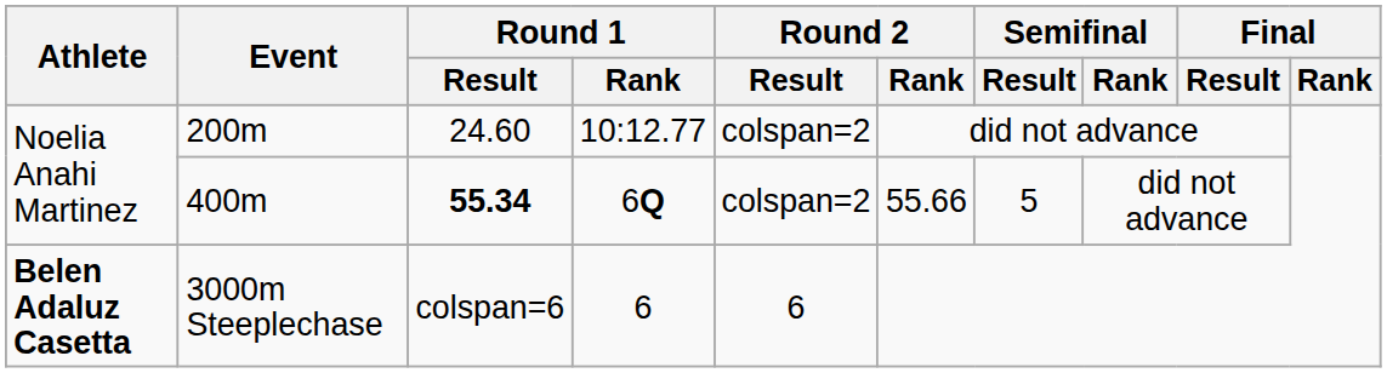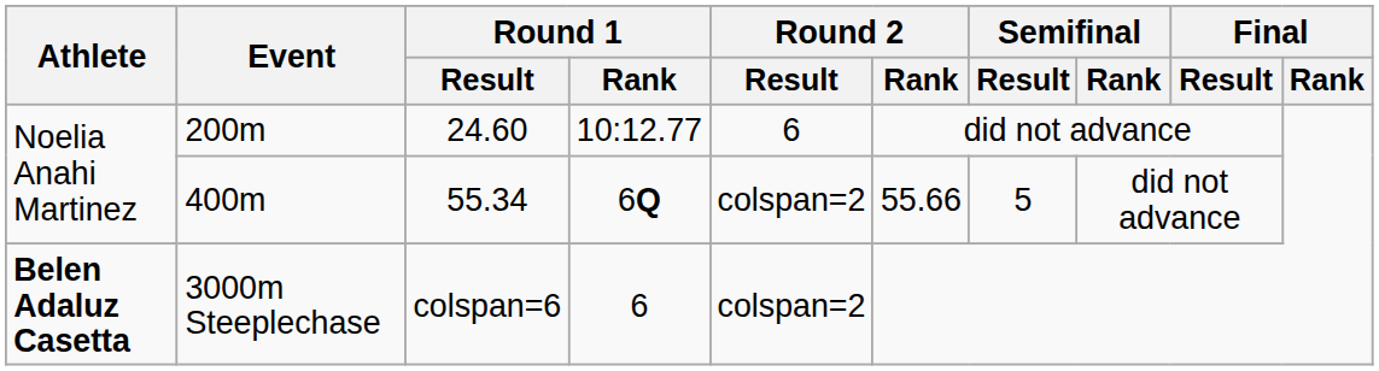200m | Round 2 / Result: colspan=2 -> 6
400m | Round 1 / Result: bold -> normal
3000m Steeplechase | Round 2 / Result: 6 -> colspan=2
